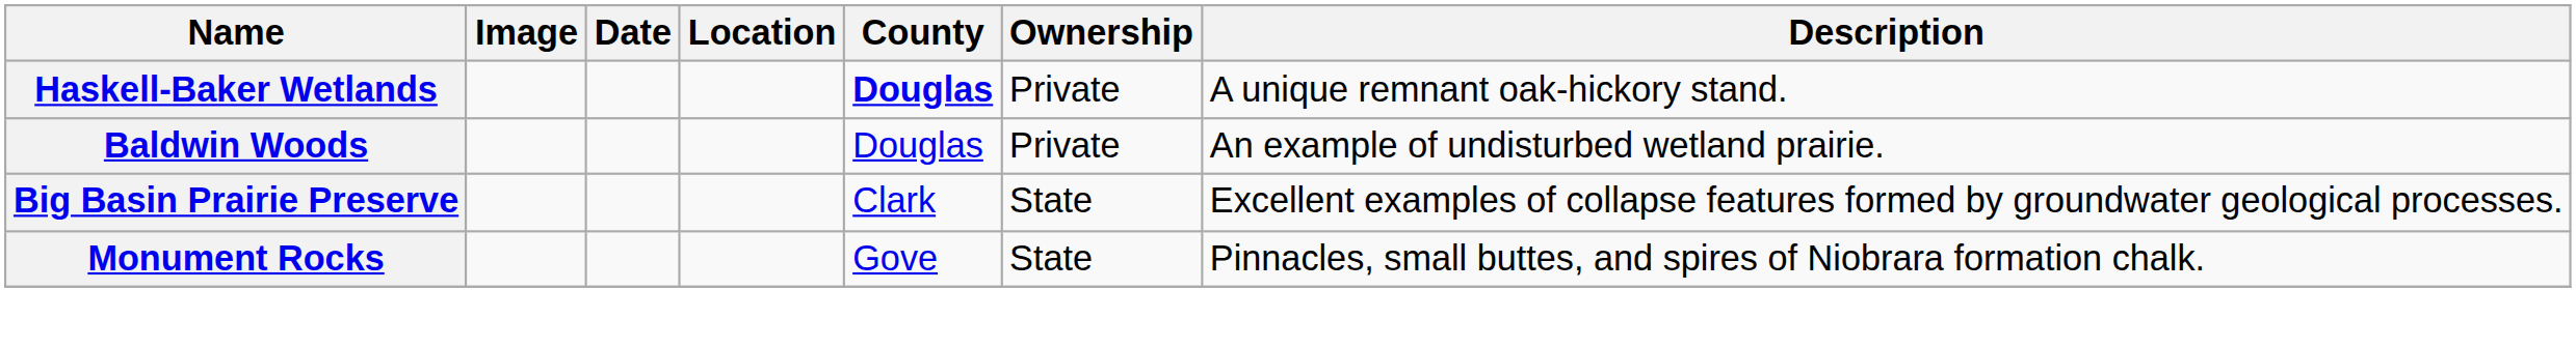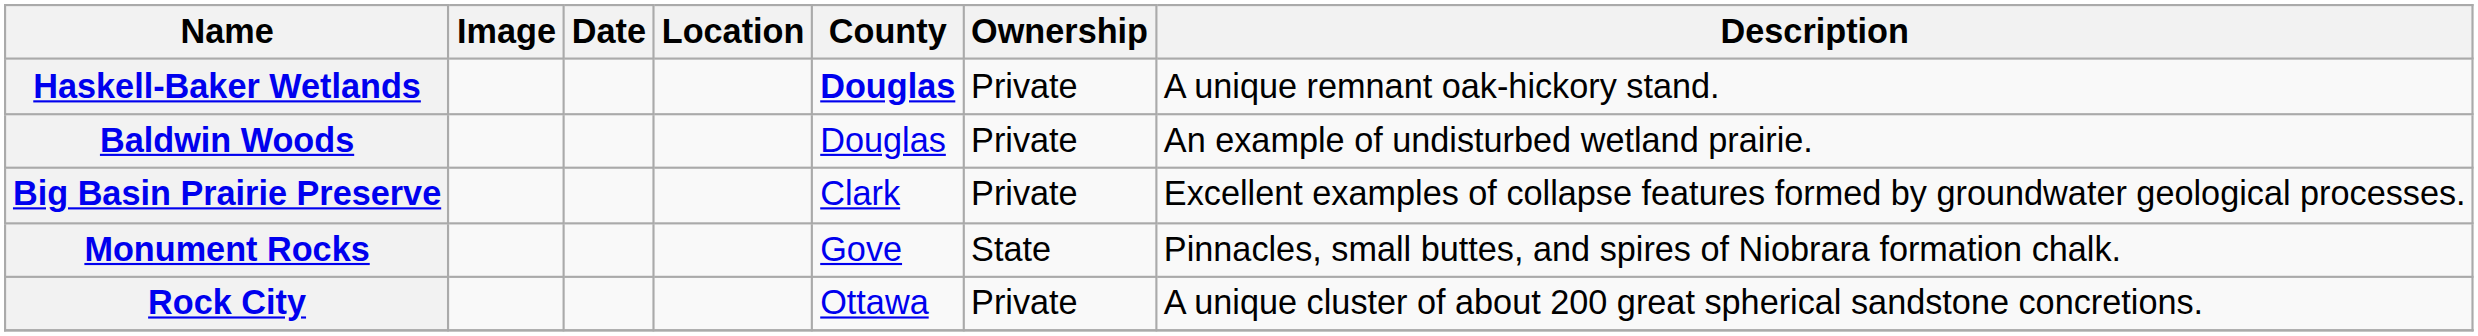Big Basin Prairie Preserve | Ownership: State -> Private
+ row: Rock City | Ottawa | Private | A unique cluster of about 200 great spherical sandstone concretions.
